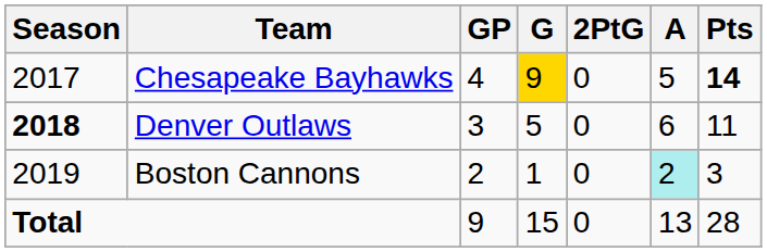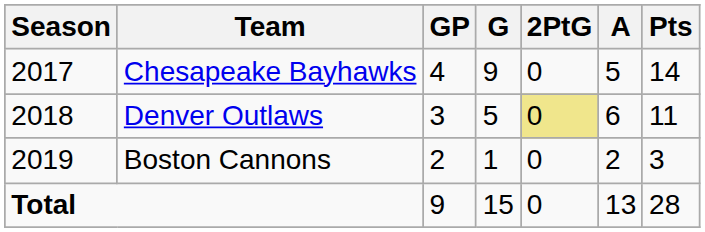Chesapeake Bayhawks | G: gold background -> no background
Chesapeake Bayhawks | Pts: bold -> normal
Denver Outlaws | Season: bold -> normal
Denver Outlaws | 2PtG: no background -> khaki background
Boston Cannons | A: paleturquoise background -> no background
